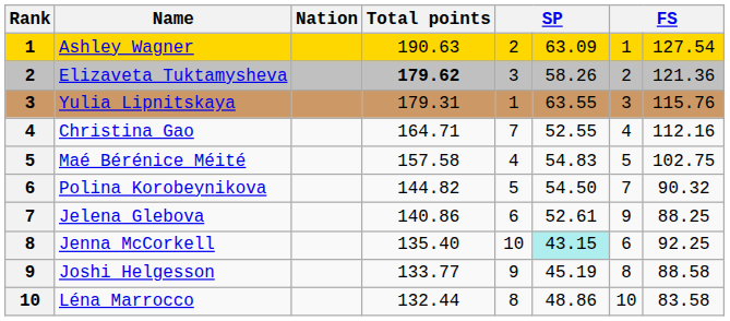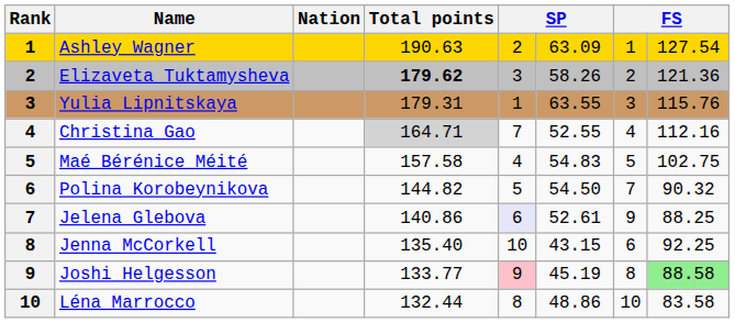Christina Gao | Total points: no background -> lightgrey background
Jelena Glebova | column 5: no background -> lavender background
Jenna McCorkell | column 6: paleturquoise background -> no background
Joshi Helgesson | column 5: no background -> pink background
Joshi Helgesson | column 8: no background -> lightgreen background
